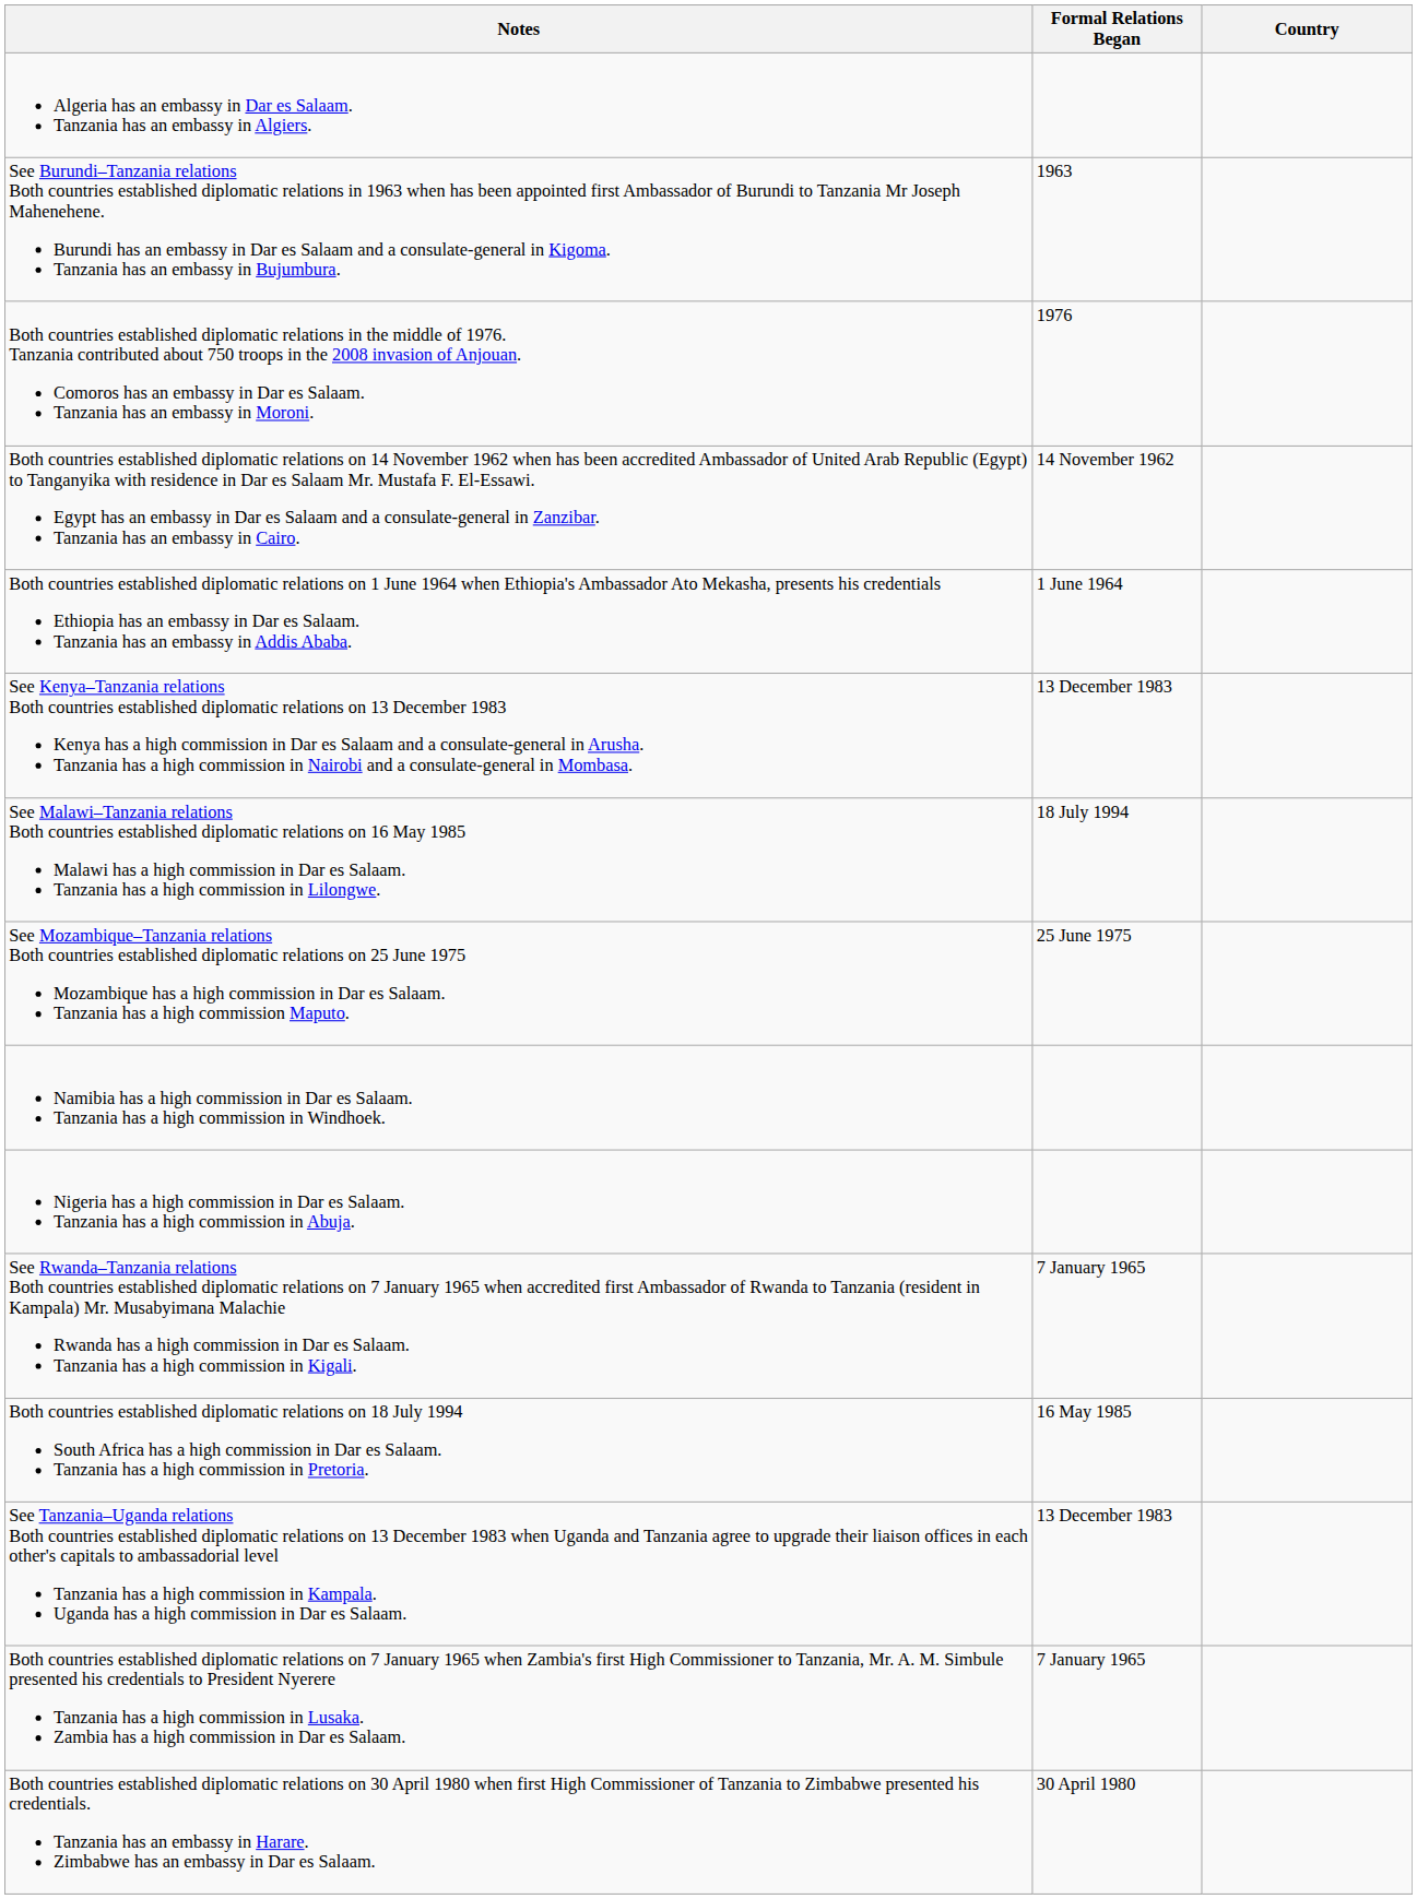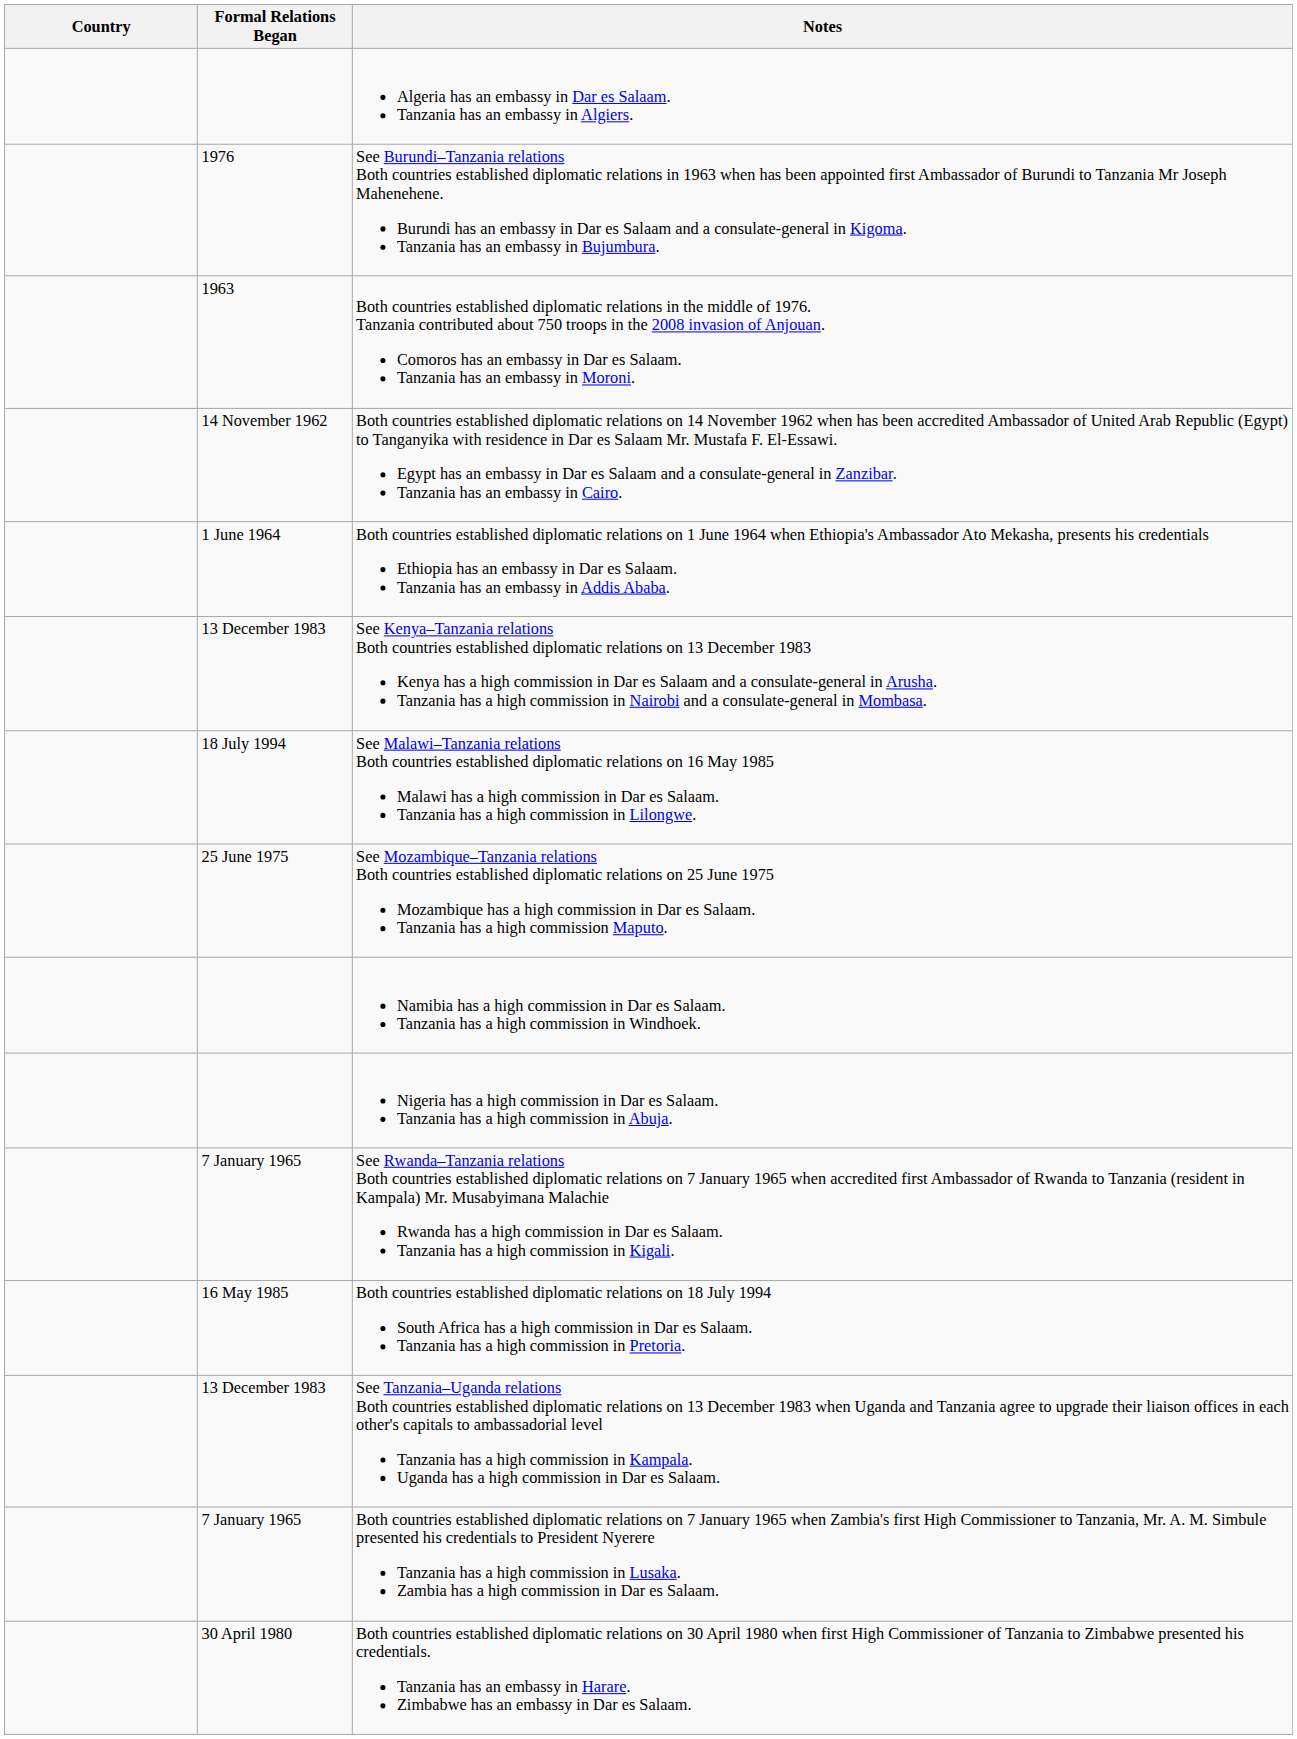columns swapped: Country <-> Notes
row 3 | Formal Relations Began: 1963 -> 1976
row 4 | Formal Relations Began: 1976 -> 1963
